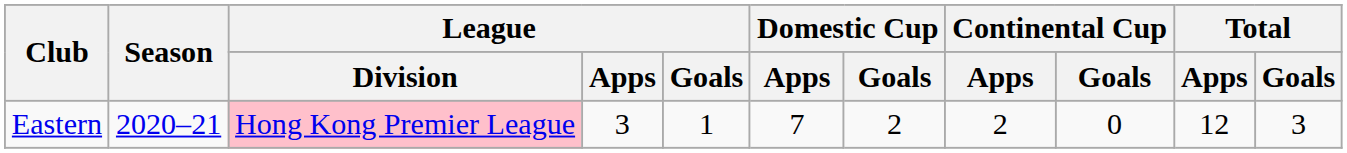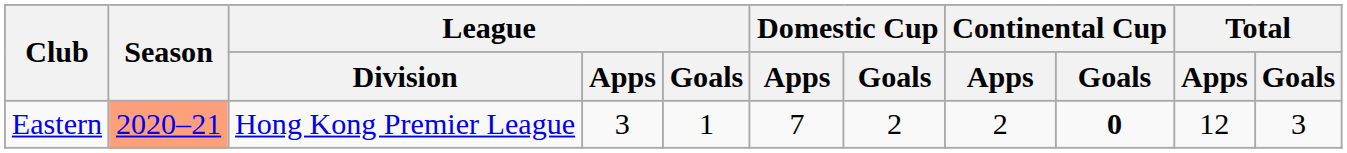Eastern | Season: no background -> lightsalmon background
Eastern | League / Division: pink background -> no background
Eastern | Continental Cup / Goals: normal -> bold
